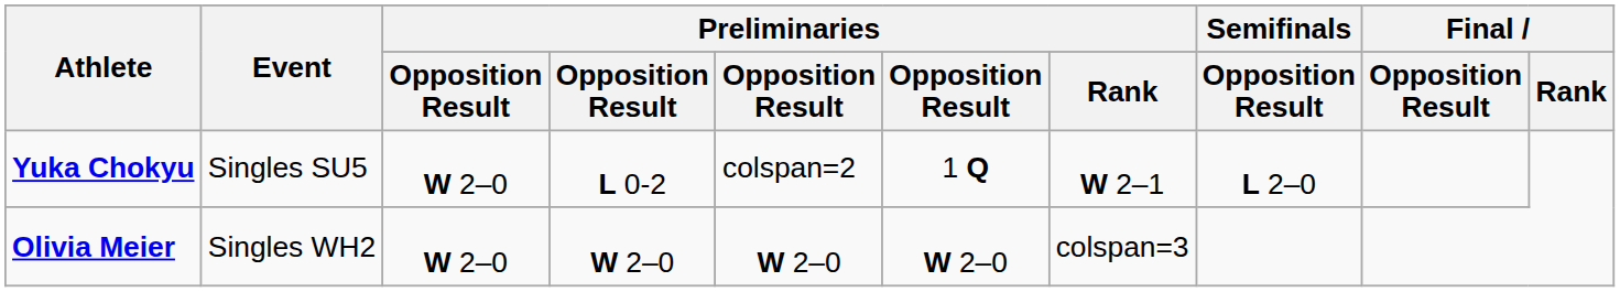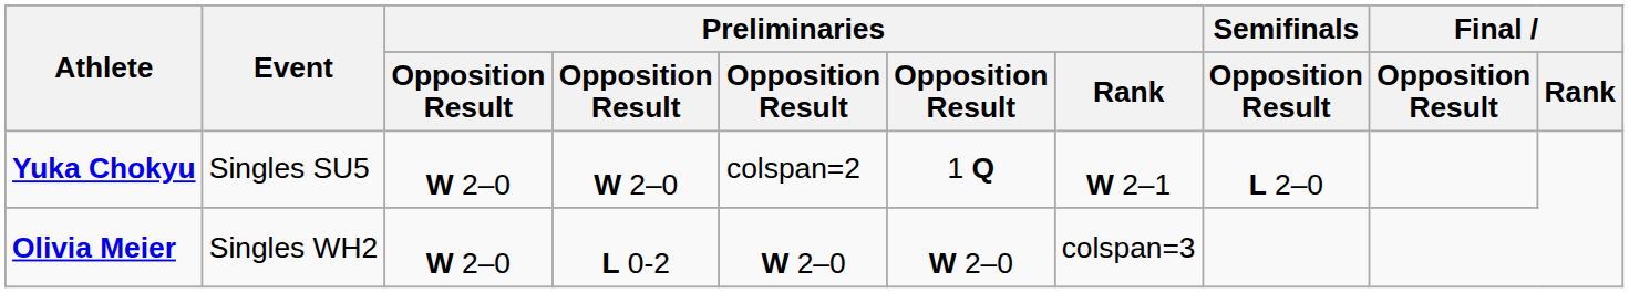Yuka Chokyu | column 4: L 0-2 -> W 2–0
Olivia Meier | column 4: W 2–0 -> L 0-2
